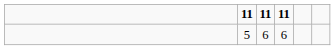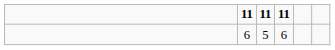row 2 | column 2: 5 -> 6
row 2 | column 3: 6 -> 5
